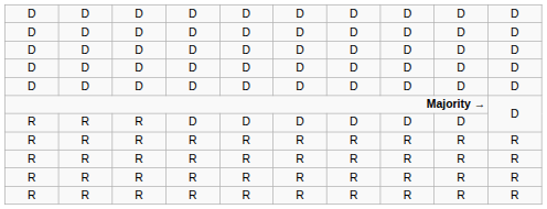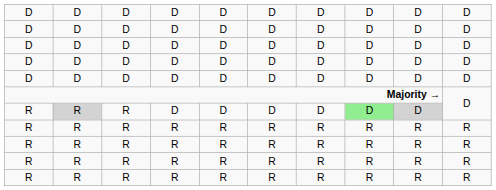R / D | column 2: no background -> lightgrey background
R / D | column 8: no background -> lightgreen background
R / D | column 9: no background -> lightgrey background
